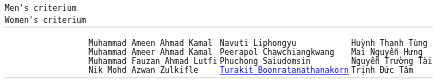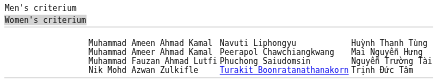Women's criterium | column 1: no background -> lightgrey background
